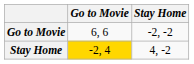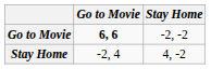row 2 | Go to Movie: normal -> bold
row 3 | Go to Movie: gold background -> no background
